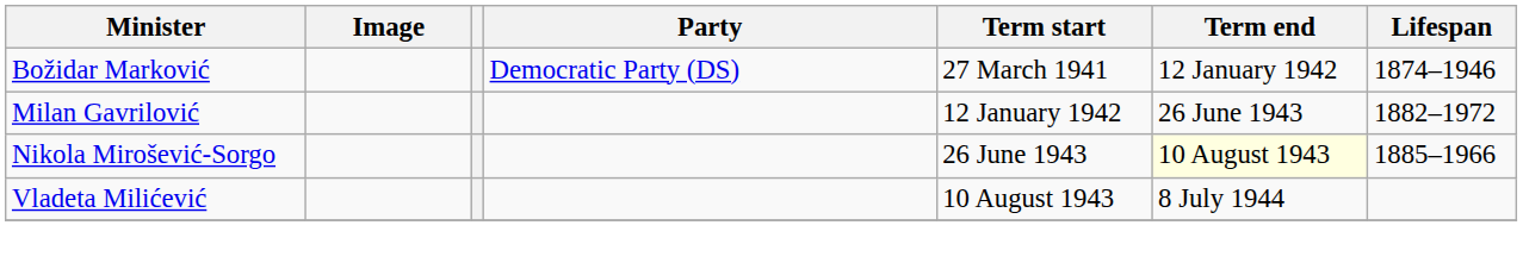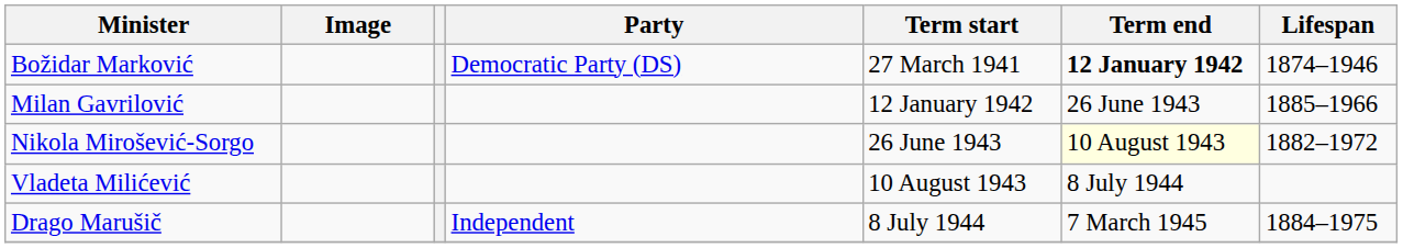Božidar Marković | Term end: normal -> bold
Milan Gavrilović | Lifespan: 1882–1972 -> 1885–1966
Nikola Mirošević-Sorgo | Lifespan: 1885–1966 -> 1882–1972
+ row: Drago Marušič | Independent | 8 July 1944 | 7 March 1945 | 1884–1975
